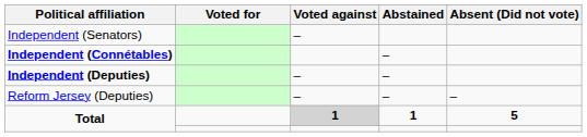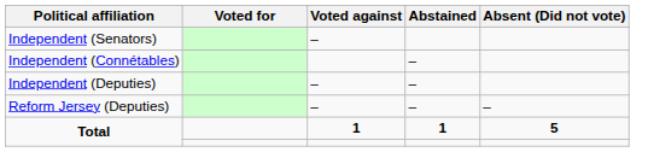Independent (Connétables) | Political affiliation: bold -> normal
Independent (Deputies) | Political affiliation: bold -> normal
Total / 1 | Voted against: lightgrey background -> no background
